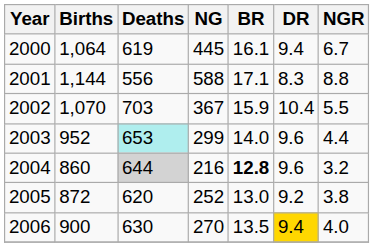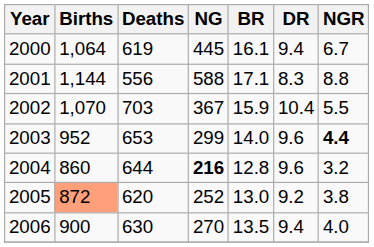2003 | Deaths: paleturquoise background -> no background
2003 | NGR: normal -> bold
2004 | Deaths: lightgrey background -> no background
2004 | NG: normal -> bold
2004 | BR: bold -> normal
2005 | Births: no background -> lightsalmon background
2006 | DR: gold background -> no background
